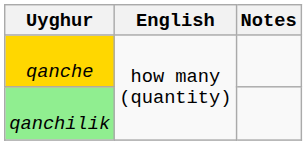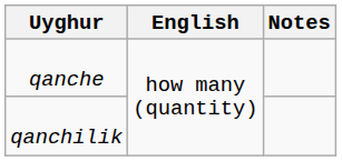qanche | Uyghur: gold background -> no background
qanchilik | Uyghur: lightgreen background -> no background
